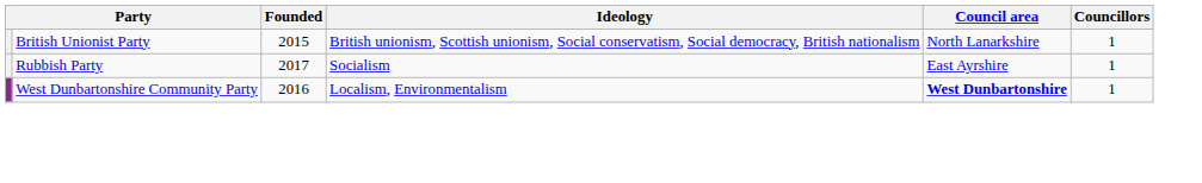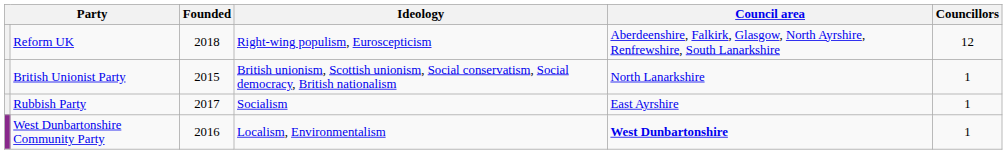+ row: Reform UK | 2018 | Right-wing populism, Euroscepticism | Aberdeenshire, Falkirk, Glasgow, North Ayrshire, Renfrewshire, South Lanarkshire | 12
